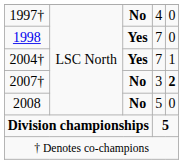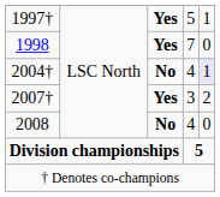1997† | column 3: No -> Yes
1997† | column 4: 4 -> 5
1997† | column 5: 0 -> 1
2004† | column 3: Yes -> No
2004† | column 4: 7 -> 4
2004† | column 5: no background -> lavender background
2007† | column 3: No -> Yes
2007† | column 5: bold -> normal
2008 | column 4: 5 -> 4
